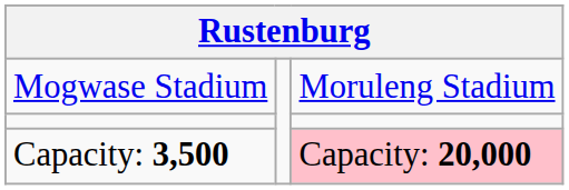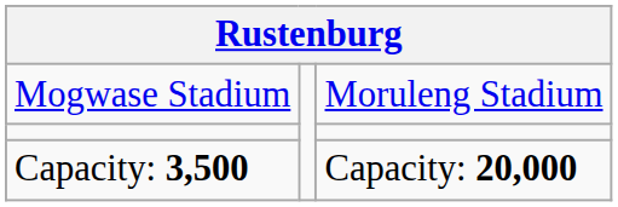Capacity: 3,500 | column 3: pink background -> no background
